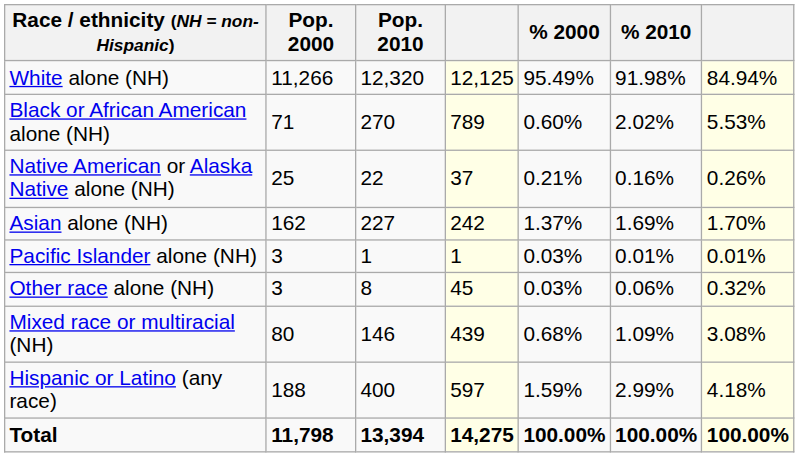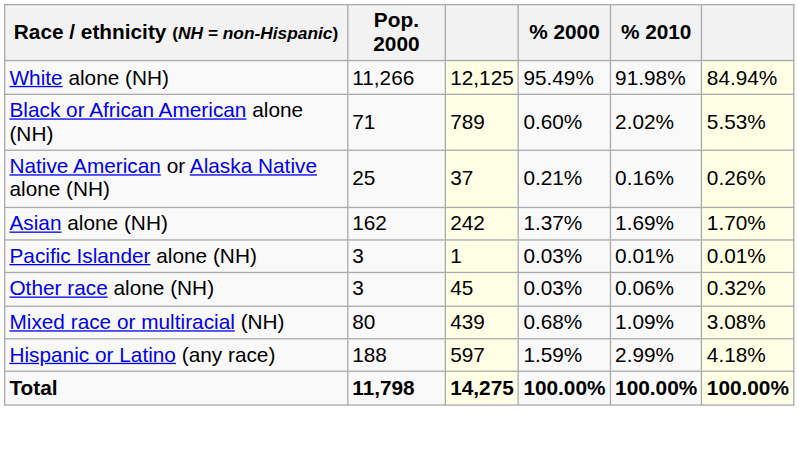- column: Pop. 2010 | 12,320 | 270 | 22 | 227 | 1 | 8 | 146 | 400 | 13,394
